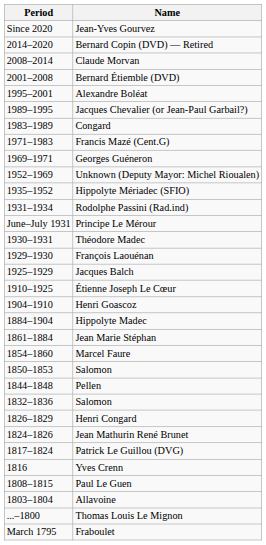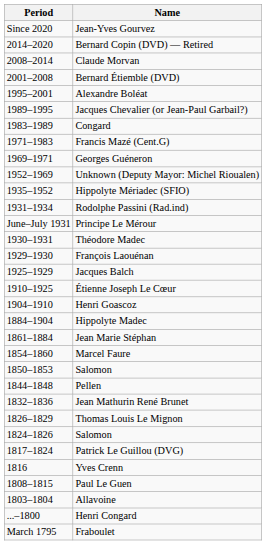row 25 | Name: Salomon -> Jean Mathurin René Brunet
row 26 | Name: Henri Congard -> Thomas Louis Le Mignon
row 27 | Name: Jean Mathurin René Brunet -> Salomon
row 32 | Name: Thomas Louis Le Mignon -> Henri Congard
